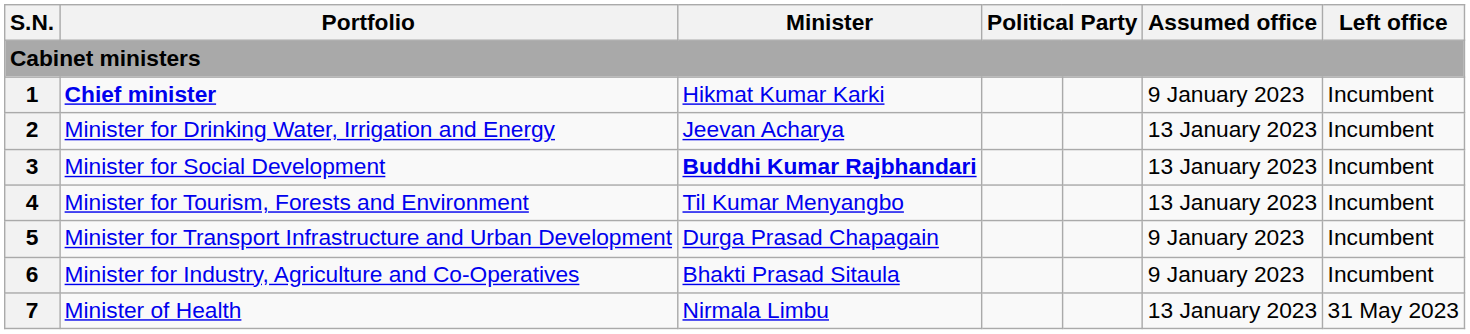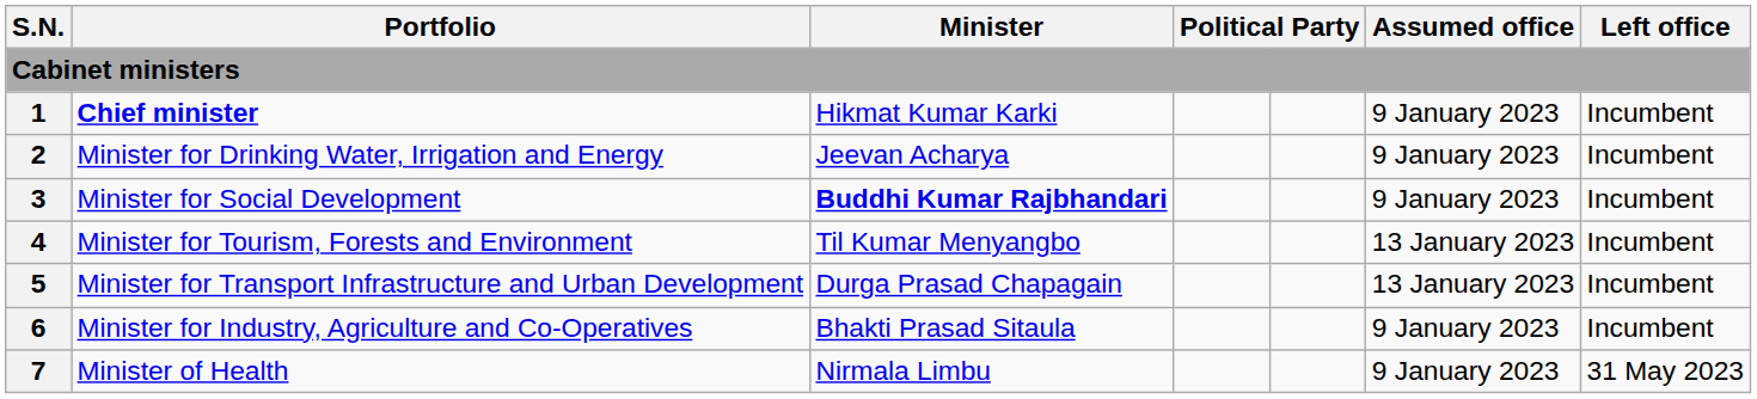Minister for Drinking Water, Irrigation and Energy | Assumed office: 13 January 2023 -> 9 January 2023
Minister for Social Development | Assumed office: 13 January 2023 -> 9 January 2023
Minister for Transport Infrastructure and Urban Development | Assumed office: 9 January 2023 -> 13 January 2023
Minister of Health | Assumed office: 13 January 2023 -> 9 January 2023
